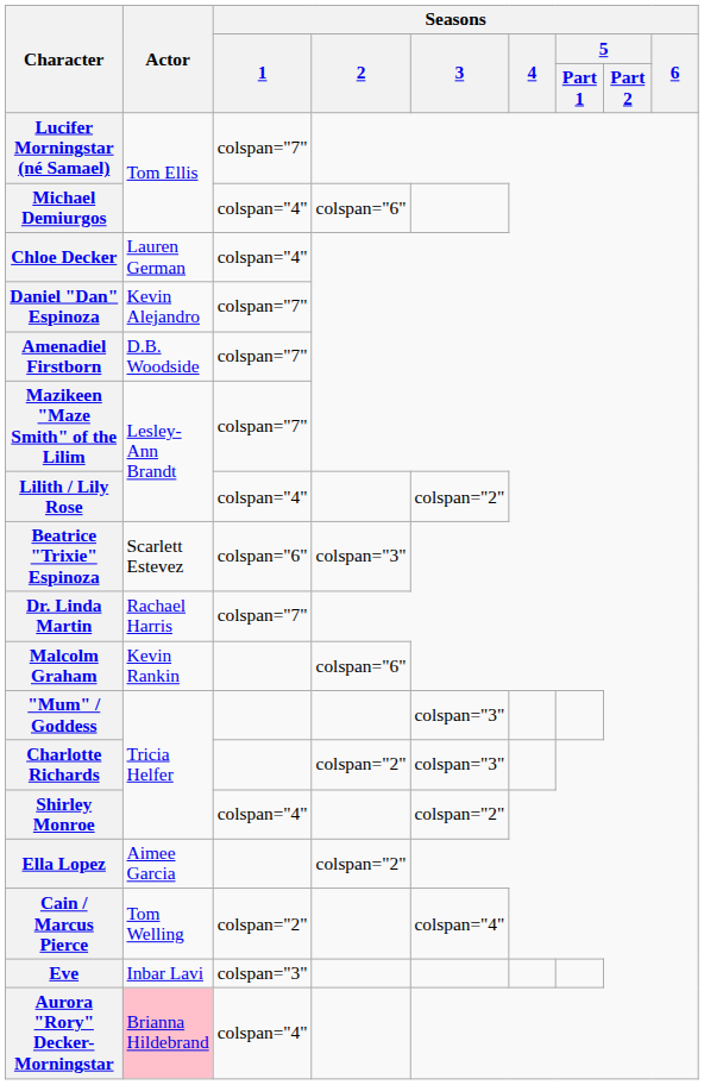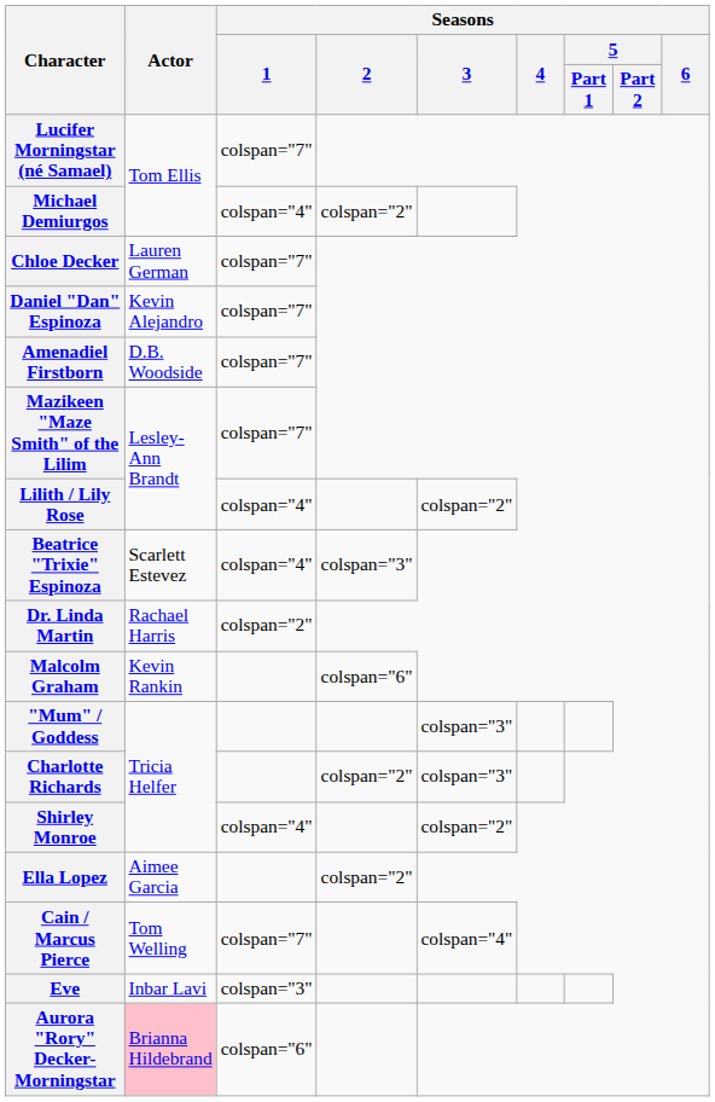Michael Demiurgos | Seasons / 2: colspan="6" -> colspan="2"
Chloe Decker | Seasons / 1: colspan="4" -> colspan="7"
Beatrice "Trixie" Espinoza | Seasons / 1: colspan="6" -> colspan="4"
Dr. Linda Martin | Seasons / 1: colspan="7" -> colspan="2"
Cain / Marcus Pierce | Seasons / 1: colspan="2" -> colspan="7"
Aurora "Rory" Decker-Morningstar | Seasons / 1: colspan="4" -> colspan="6"
